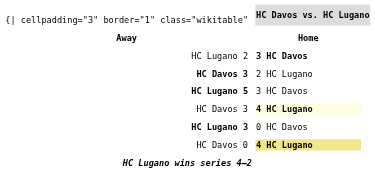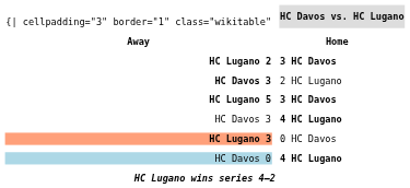HC Lugano 2 | column 1: normal -> bold
HC Lugano 5 | column 2: normal -> bold
HC Davos 3 / 4 HC Lugano | column 2: lightyellow background -> no background
HC Lugano 3 | column 1: no background -> lightsalmon background
HC Davos 0 | column 1: no background -> lightblue background
HC Davos 0 | column 2: khaki background -> no background
